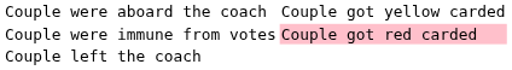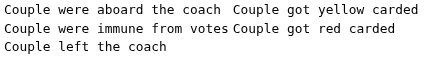Couple were immune from votes | column 2: pink background -> no background
